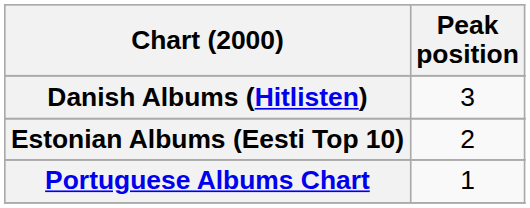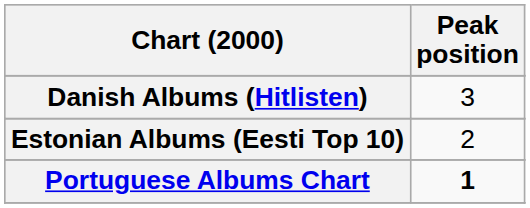Portuguese Albums Chart | Peak position: normal -> bold
